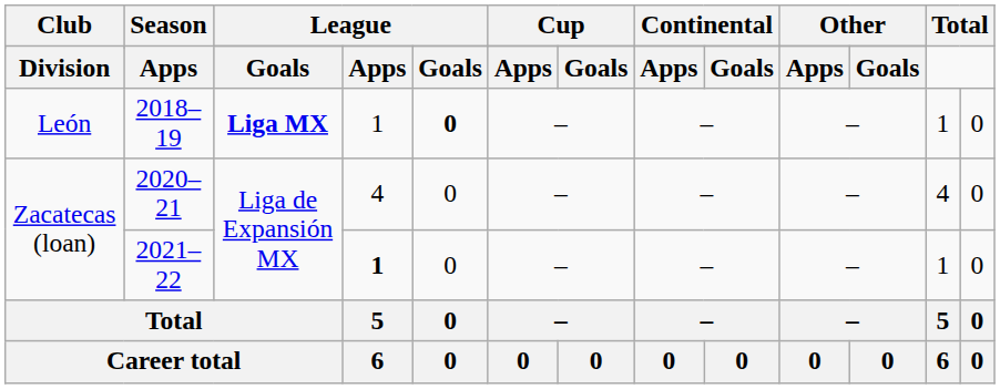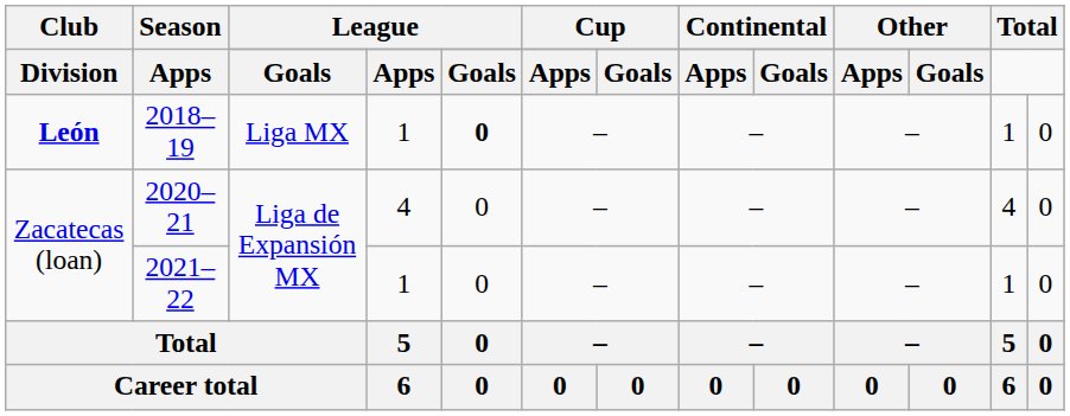2018–19 | Club: normal -> bold
2018–19 | column 3: bold -> normal
2021–22 | column 4: bold -> normal
